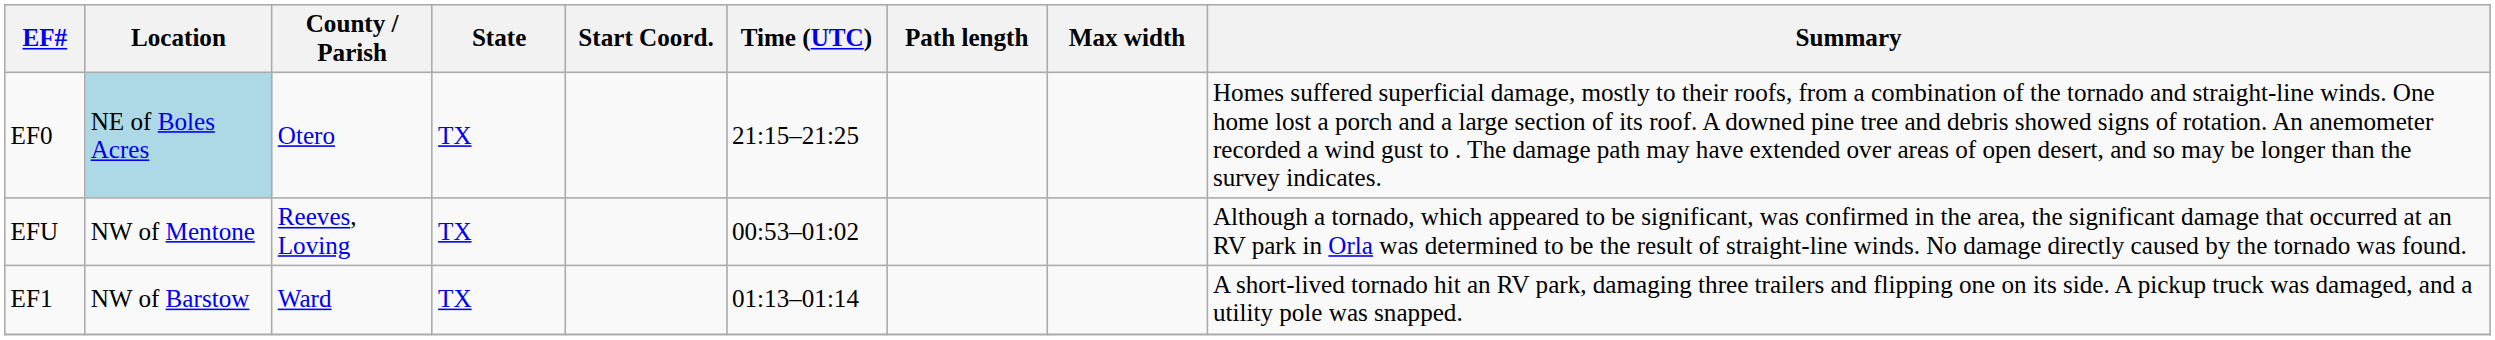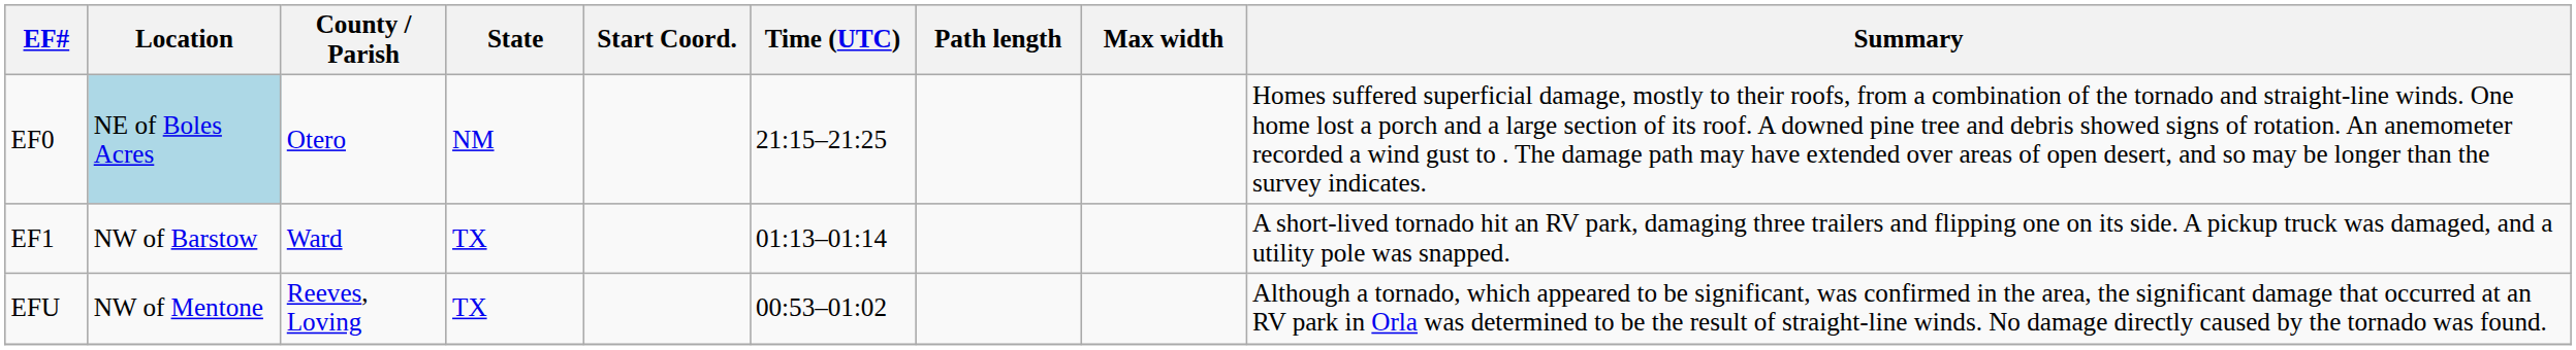EF0 | State: TX -> NM
rows swapped: EFU <-> EF1
